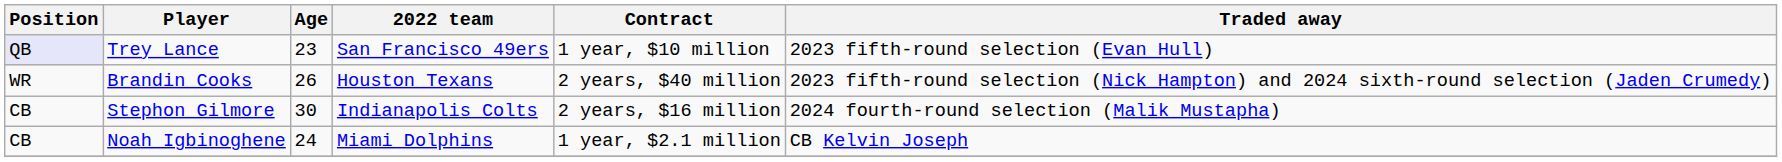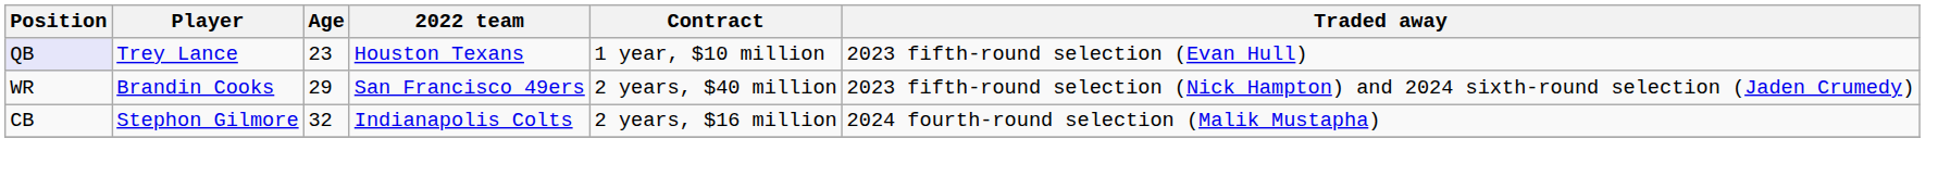Trey Lance | 2022 team: San Francisco 49ers -> Houston Texans
Brandin Cooks | Age: 26 -> 29
Brandin Cooks | 2022 team: Houston Texans -> San Francisco 49ers
Stephon Gilmore | Age: 30 -> 32
- row: CB | Noah Igbinoghene | 24 | Miami Dolphins | 1 year, $2.1 million | CB Kelvin Joseph
